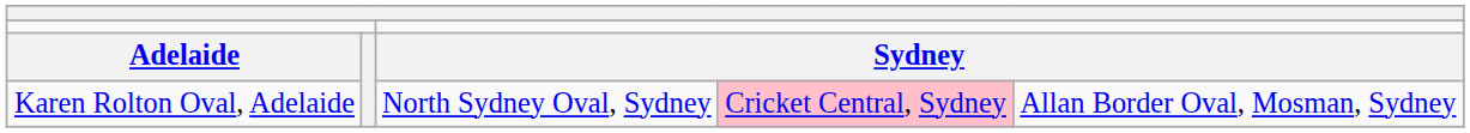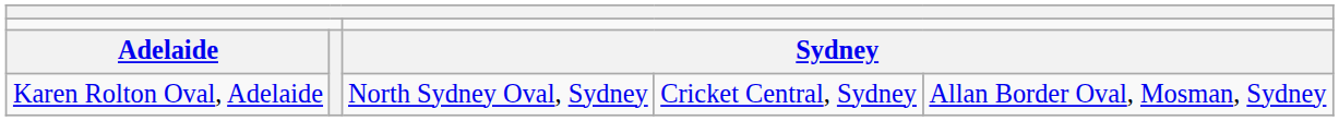Karen Rolton Oval, Adelaide | column 4: pink background -> no background
